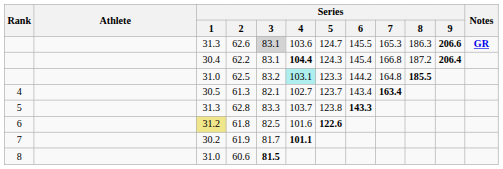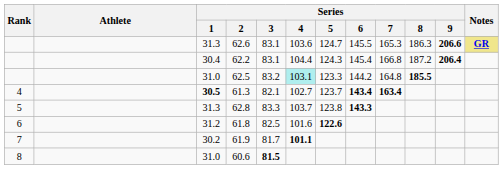62.6 | Series / 3: lightgrey background -> no background
62.6 | Notes: no background -> khaki background
62.2 | Series / 4: bold -> normal
61.3 | Series / 1: normal -> bold
61.3 | Series / 6: normal -> bold
61.8 | Series / 1: khaki background -> no background
